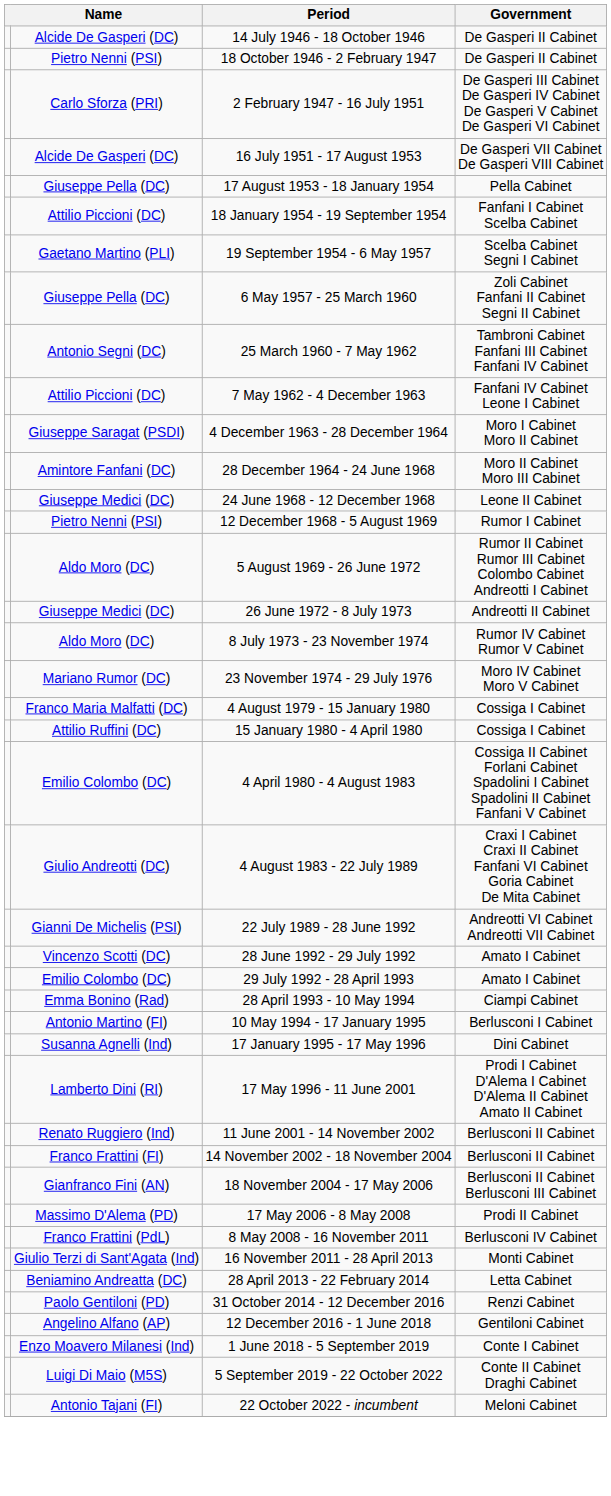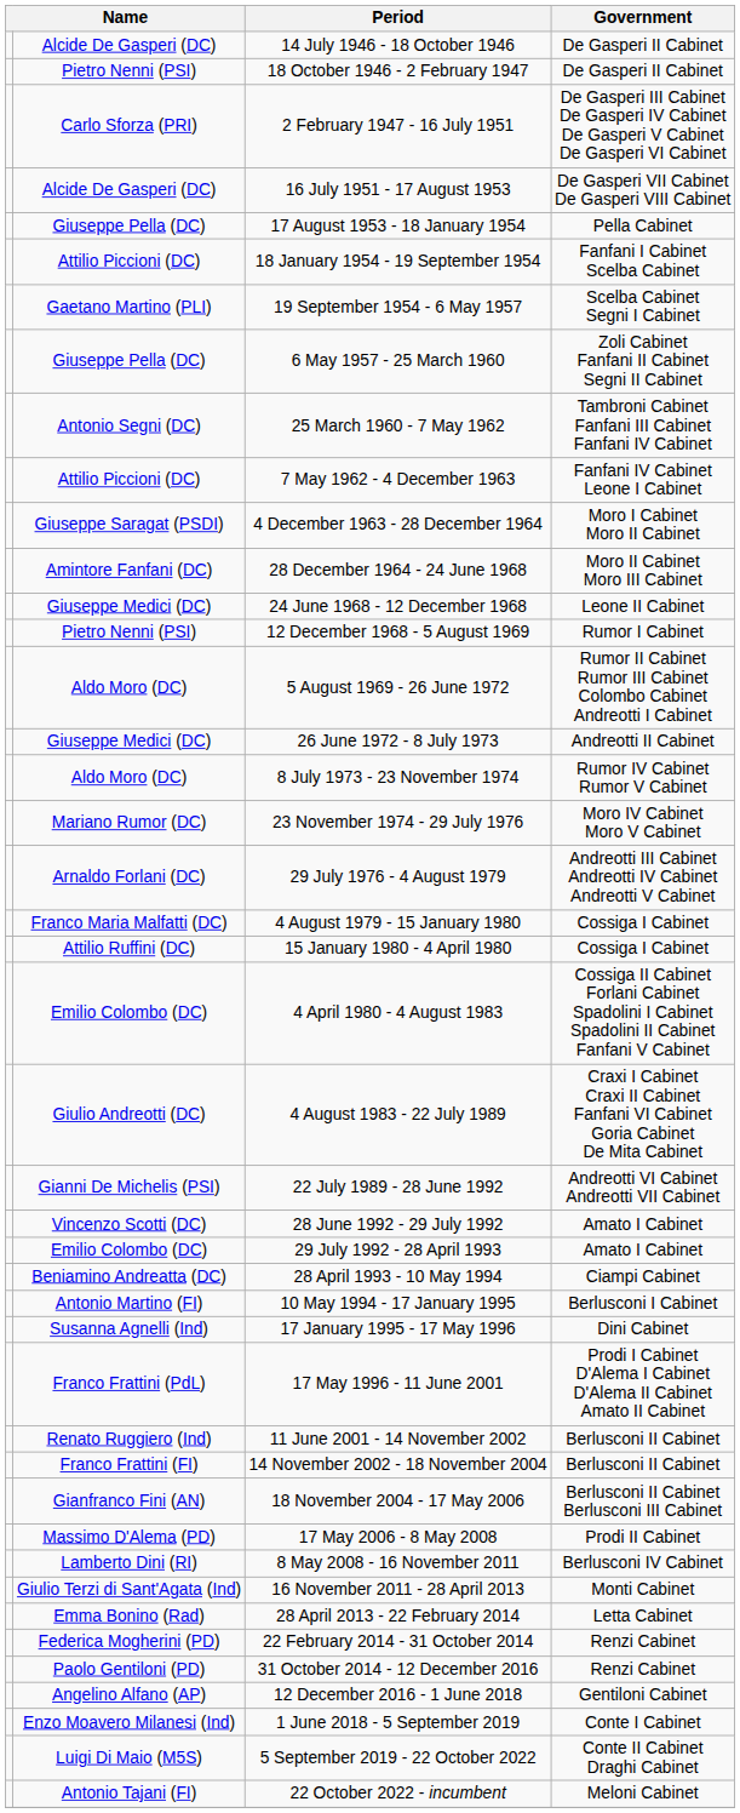+ row: Arnaldo Forlani (DC) | 29 July 1976 - 4 August 1979 | Andreotti III Cabinet Andreotti IV Cabinet Andreotti V Cabinet
28 April 1993 - 10 May 1994 | column 2: Emma Bonino (Rad) -> Beniamino Andreatta (DC)
17 May 1996 - 11 June 2001 | column 2: Lamberto Dini (RI) -> Franco Frattini (PdL)
8 May 2008 - 16 November 2011 | column 2: Franco Frattini (PdL) -> Lamberto Dini (RI)
28 April 2013 - 22 February 2014 | column 2: Beniamino Andreatta (DC) -> Emma Bonino (Rad)
+ row: Federica Mogherini (PD) | 22 February 2014 - 31 October 2014 | Renzi Cabinet
